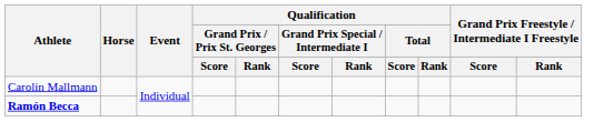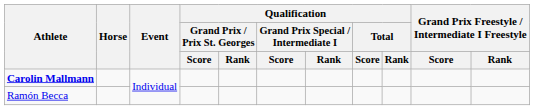Carolin Mallmann | Athlete: normal -> bold
Ramón Becca | Athlete: bold -> normal
